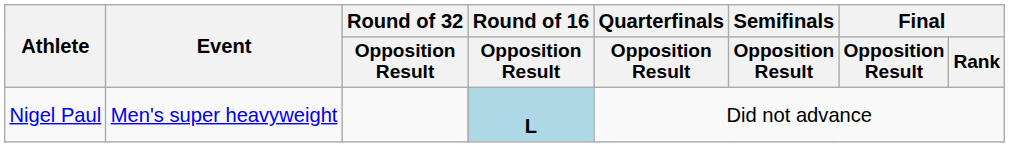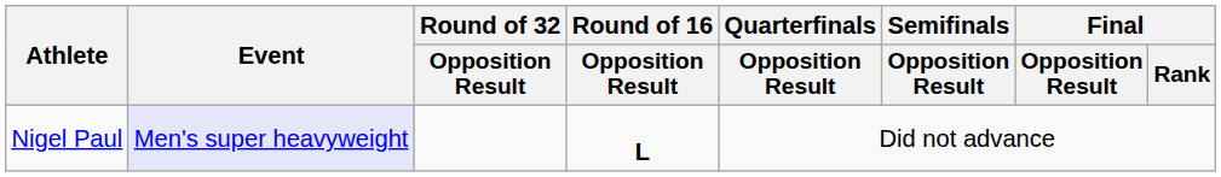Nigel Paul | Event: no background -> lavender background
Nigel Paul | Round of 16 / Opposition Result: lightblue background -> no background
